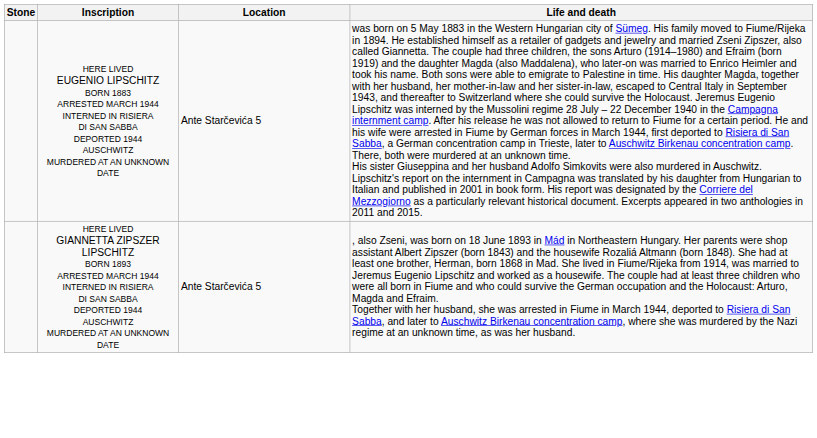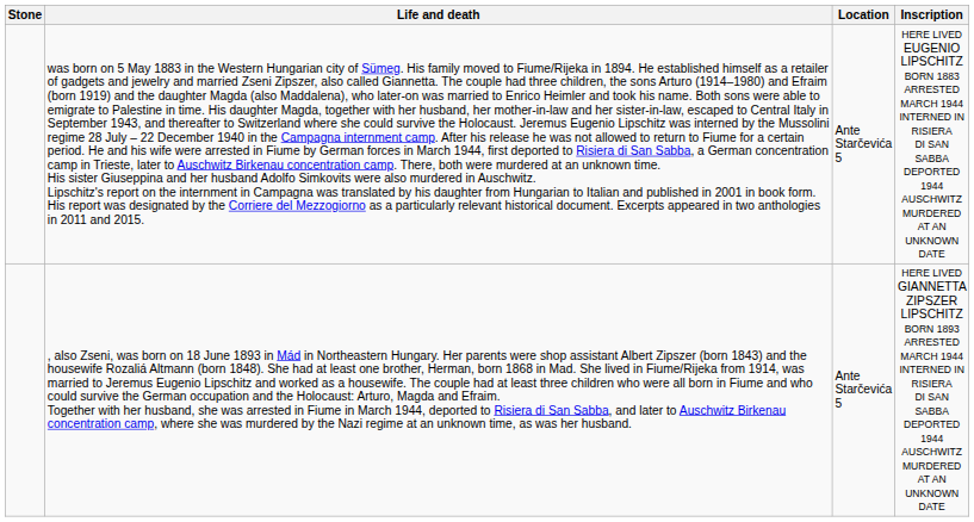columns swapped: Inscription <-> Life and death
